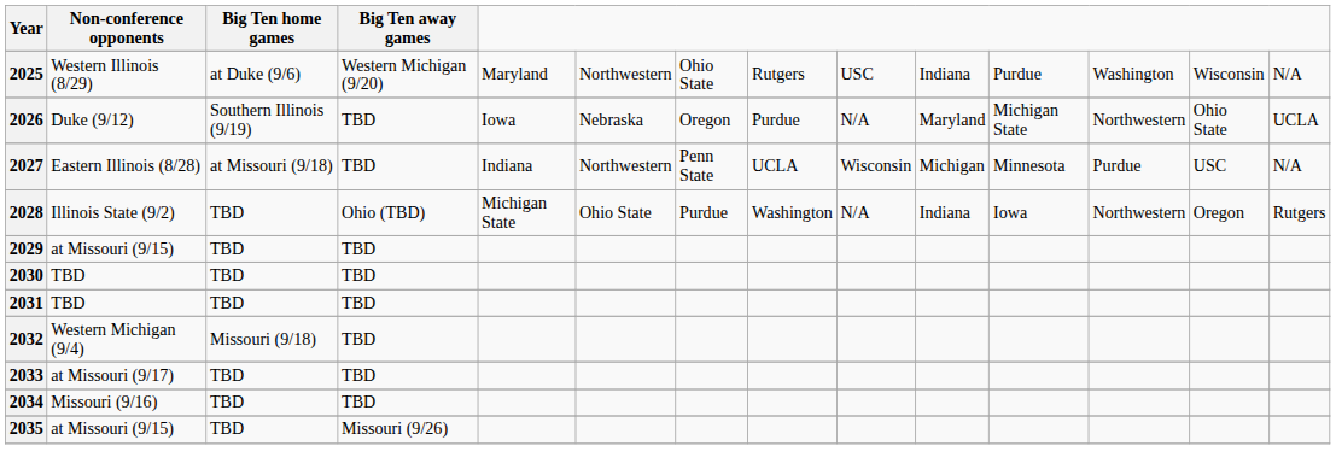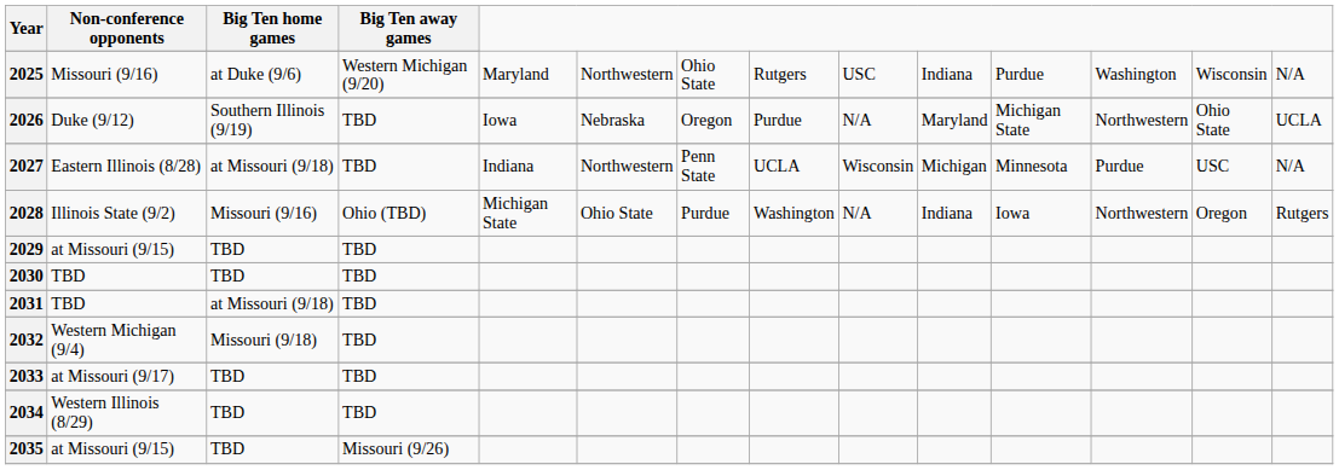2025 | Non-conference opponents: Western Illinois (8/29) -> Missouri (9/16)
2028 | Big Ten home games: TBD -> Missouri (9/16)
2031 | Big Ten home games: TBD -> at Missouri (9/18)
2034 | Non-conference opponents: Missouri (9/16) -> Western Illinois (8/29)
